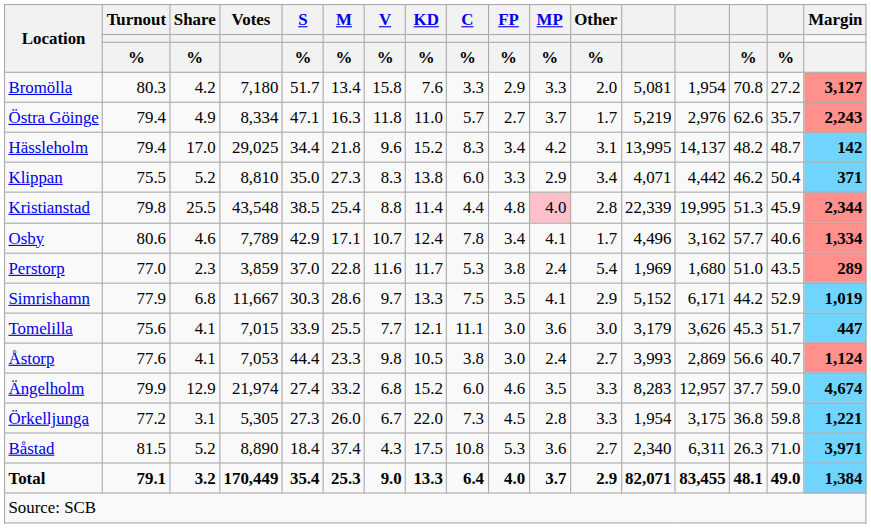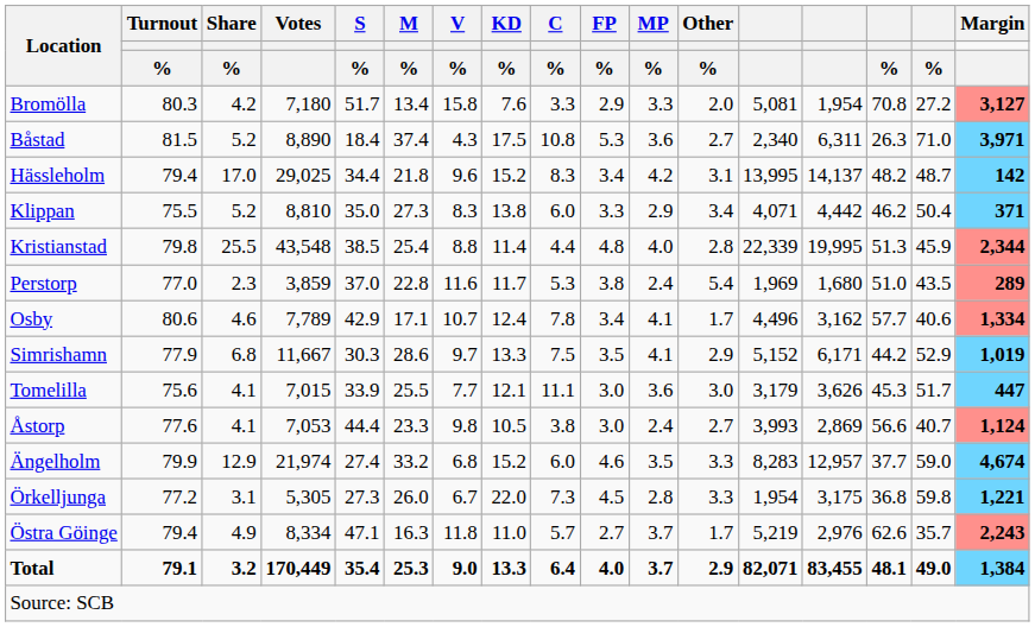rows swapped: Båstad <-> Östra Göinge
Kristianstad | MP / %: pink background -> no background
rows swapped: Osby <-> Perstorp
